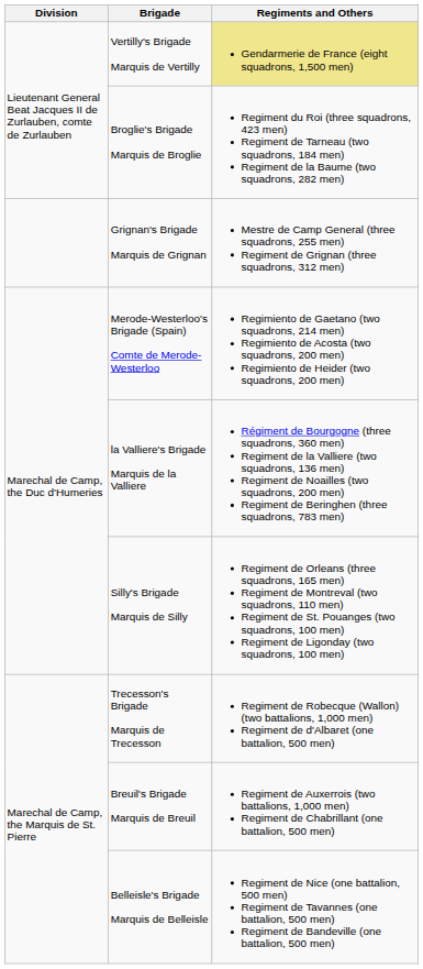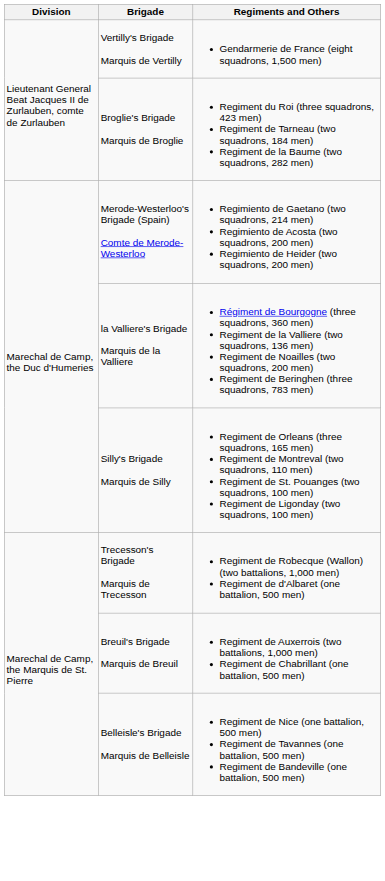Vertilly's Brigade Marquis de Vertilly | Regiments and Others: khaki background -> no background
- row: Grignan's Brigade Marquis de Grignan | Mestre de Camp General (three squadrons, 255 men) Regiment de Grignan (three squadrons, 312 men)
